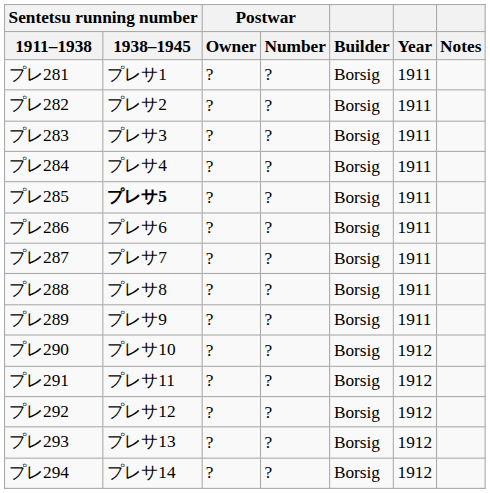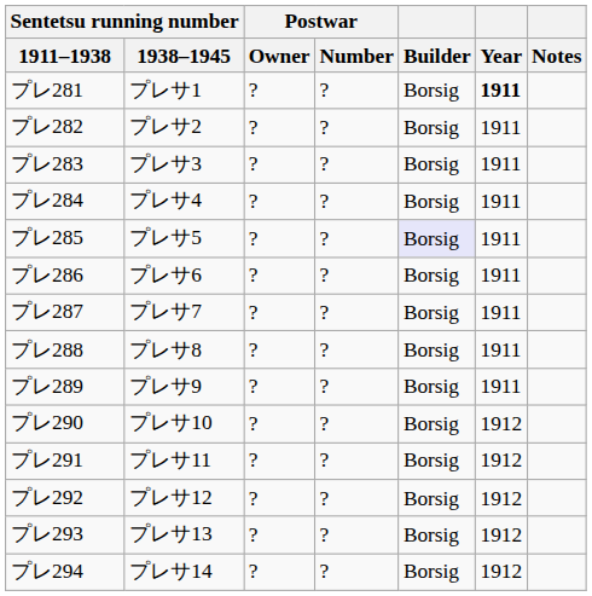プレ281 | Year: normal -> bold
プレ285 | Sentetsu running number / 1938–1945: bold -> normal
プレ285 | Builder: no background -> lavender background
